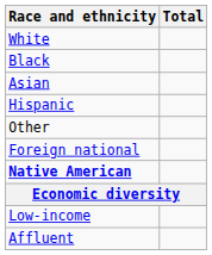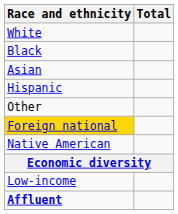Foreign national | Race and ethnicity: no background -> gold background
Native American | Race and ethnicity: bold -> normal
Affluent | Race and ethnicity: normal -> bold
